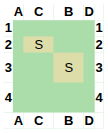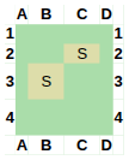columns swapped: B <-> C
